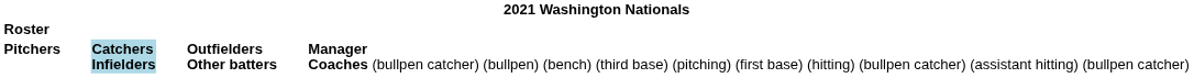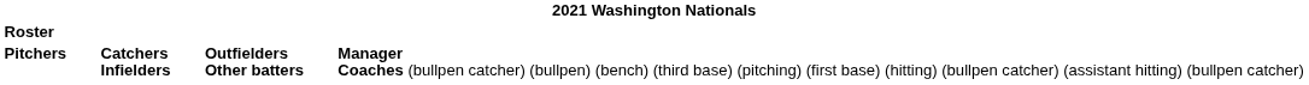Pitchers | column 2: lightblue background -> no background
